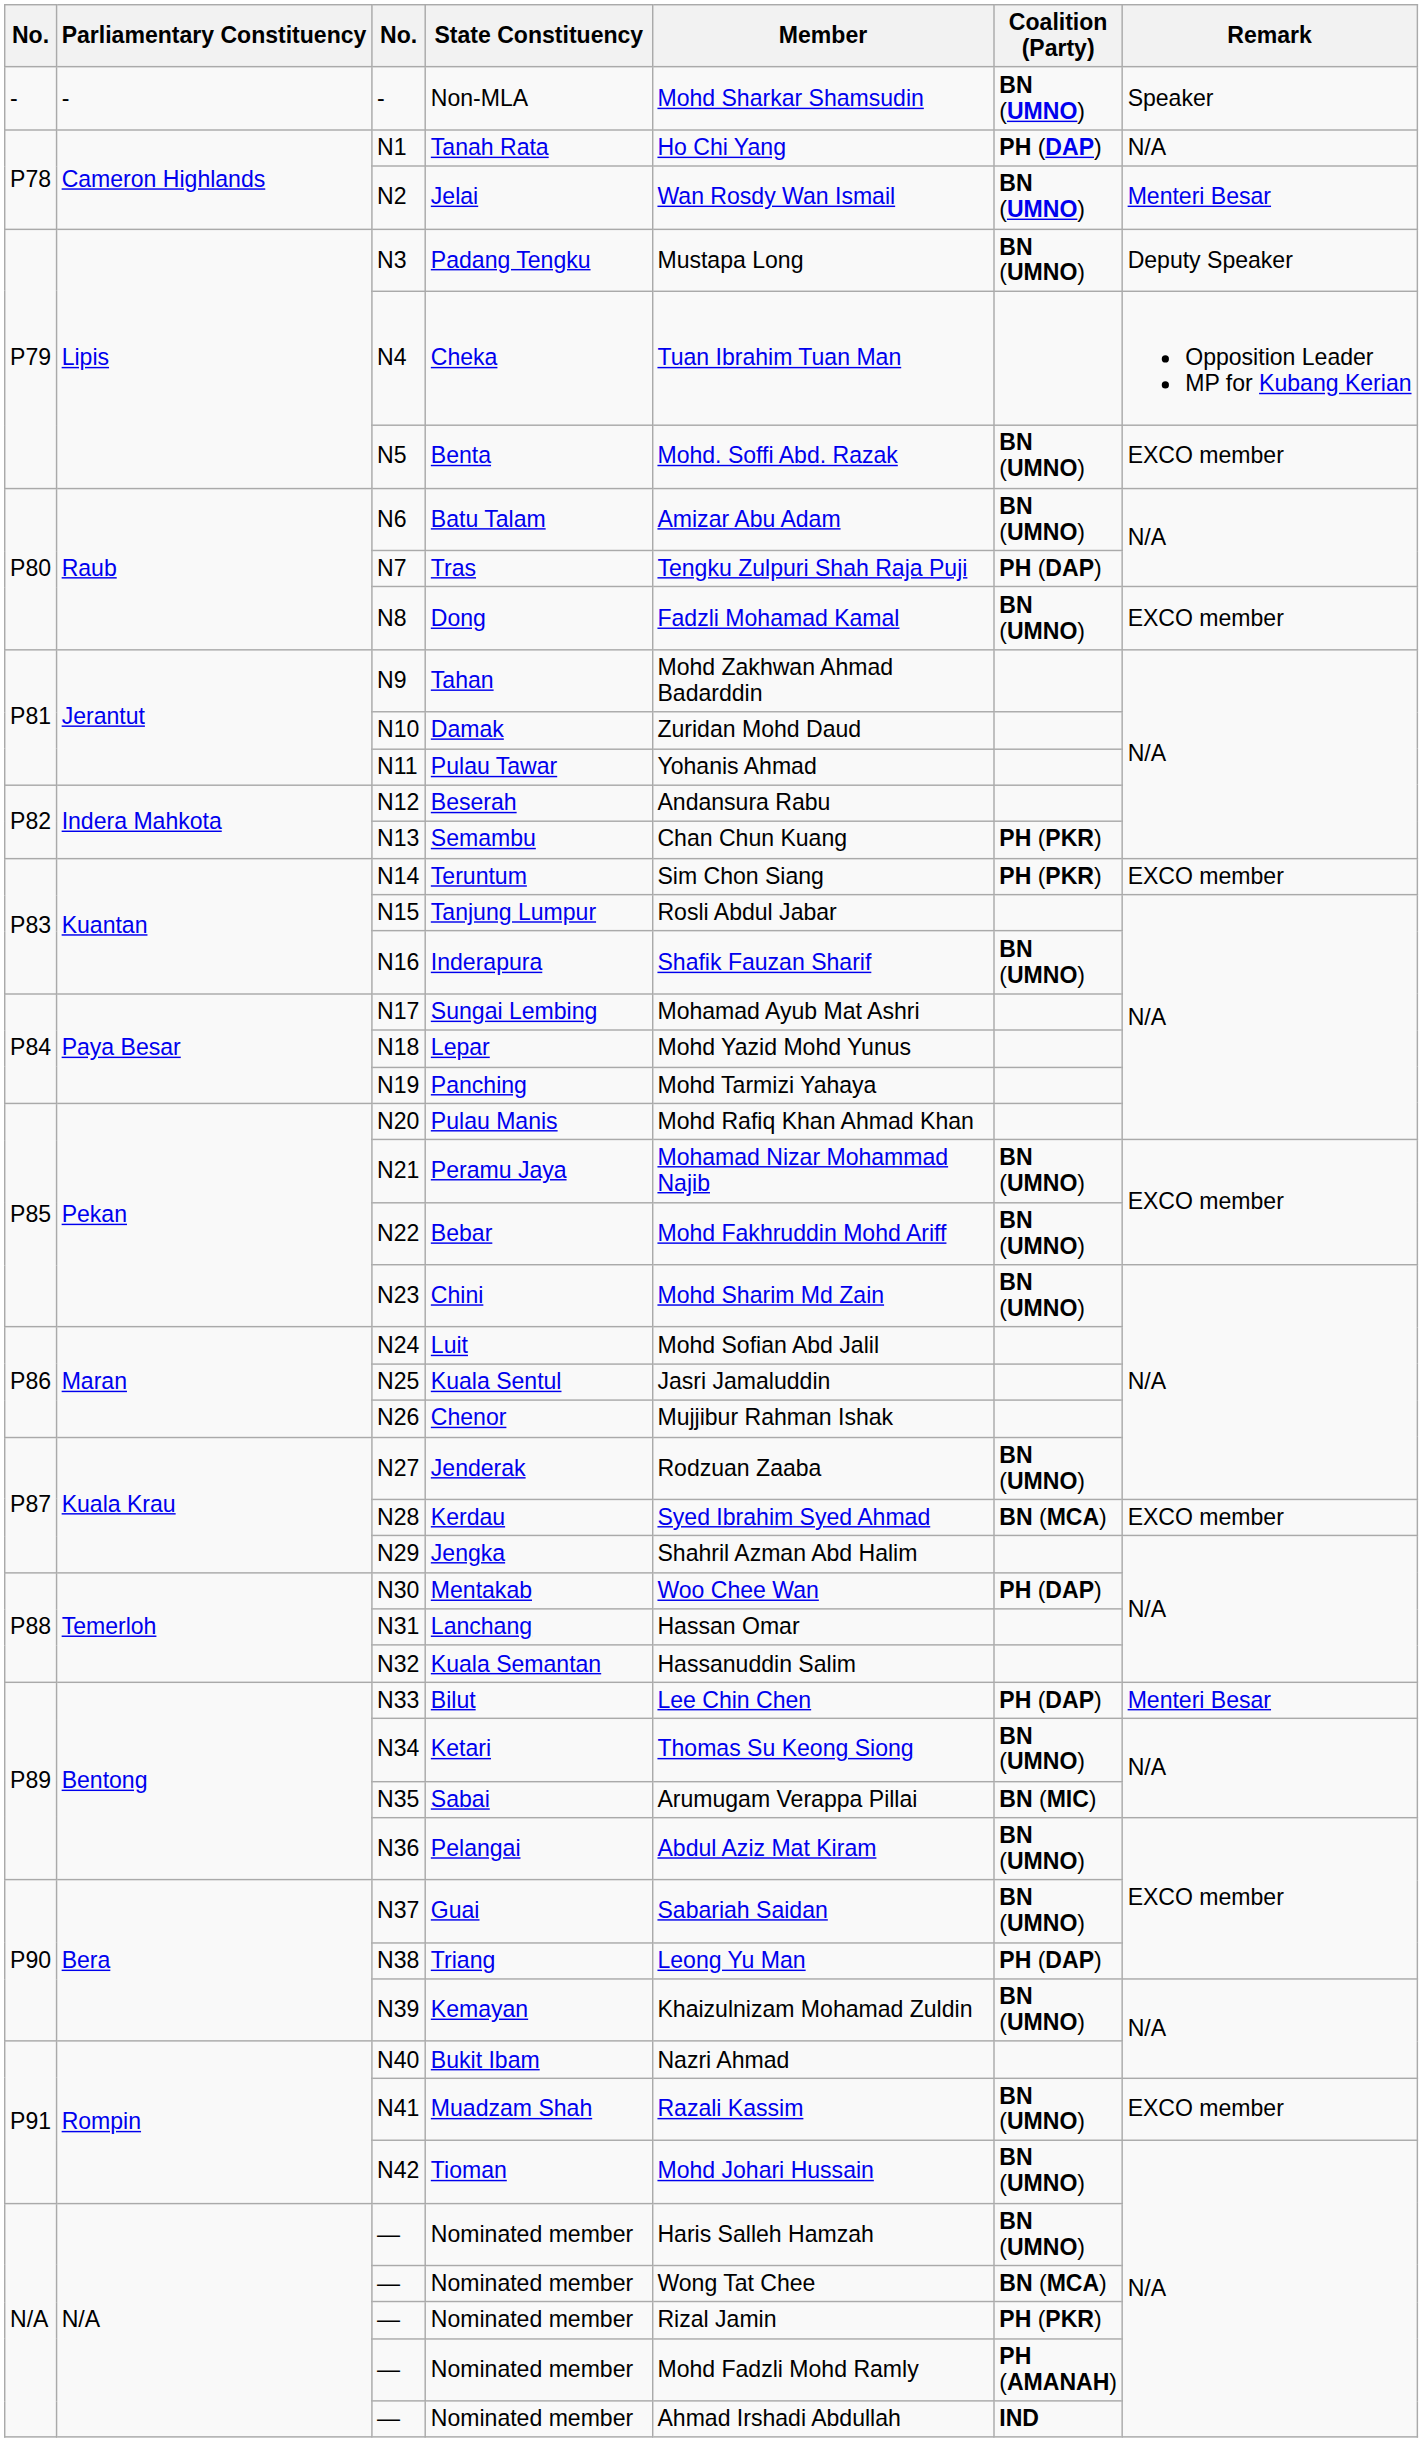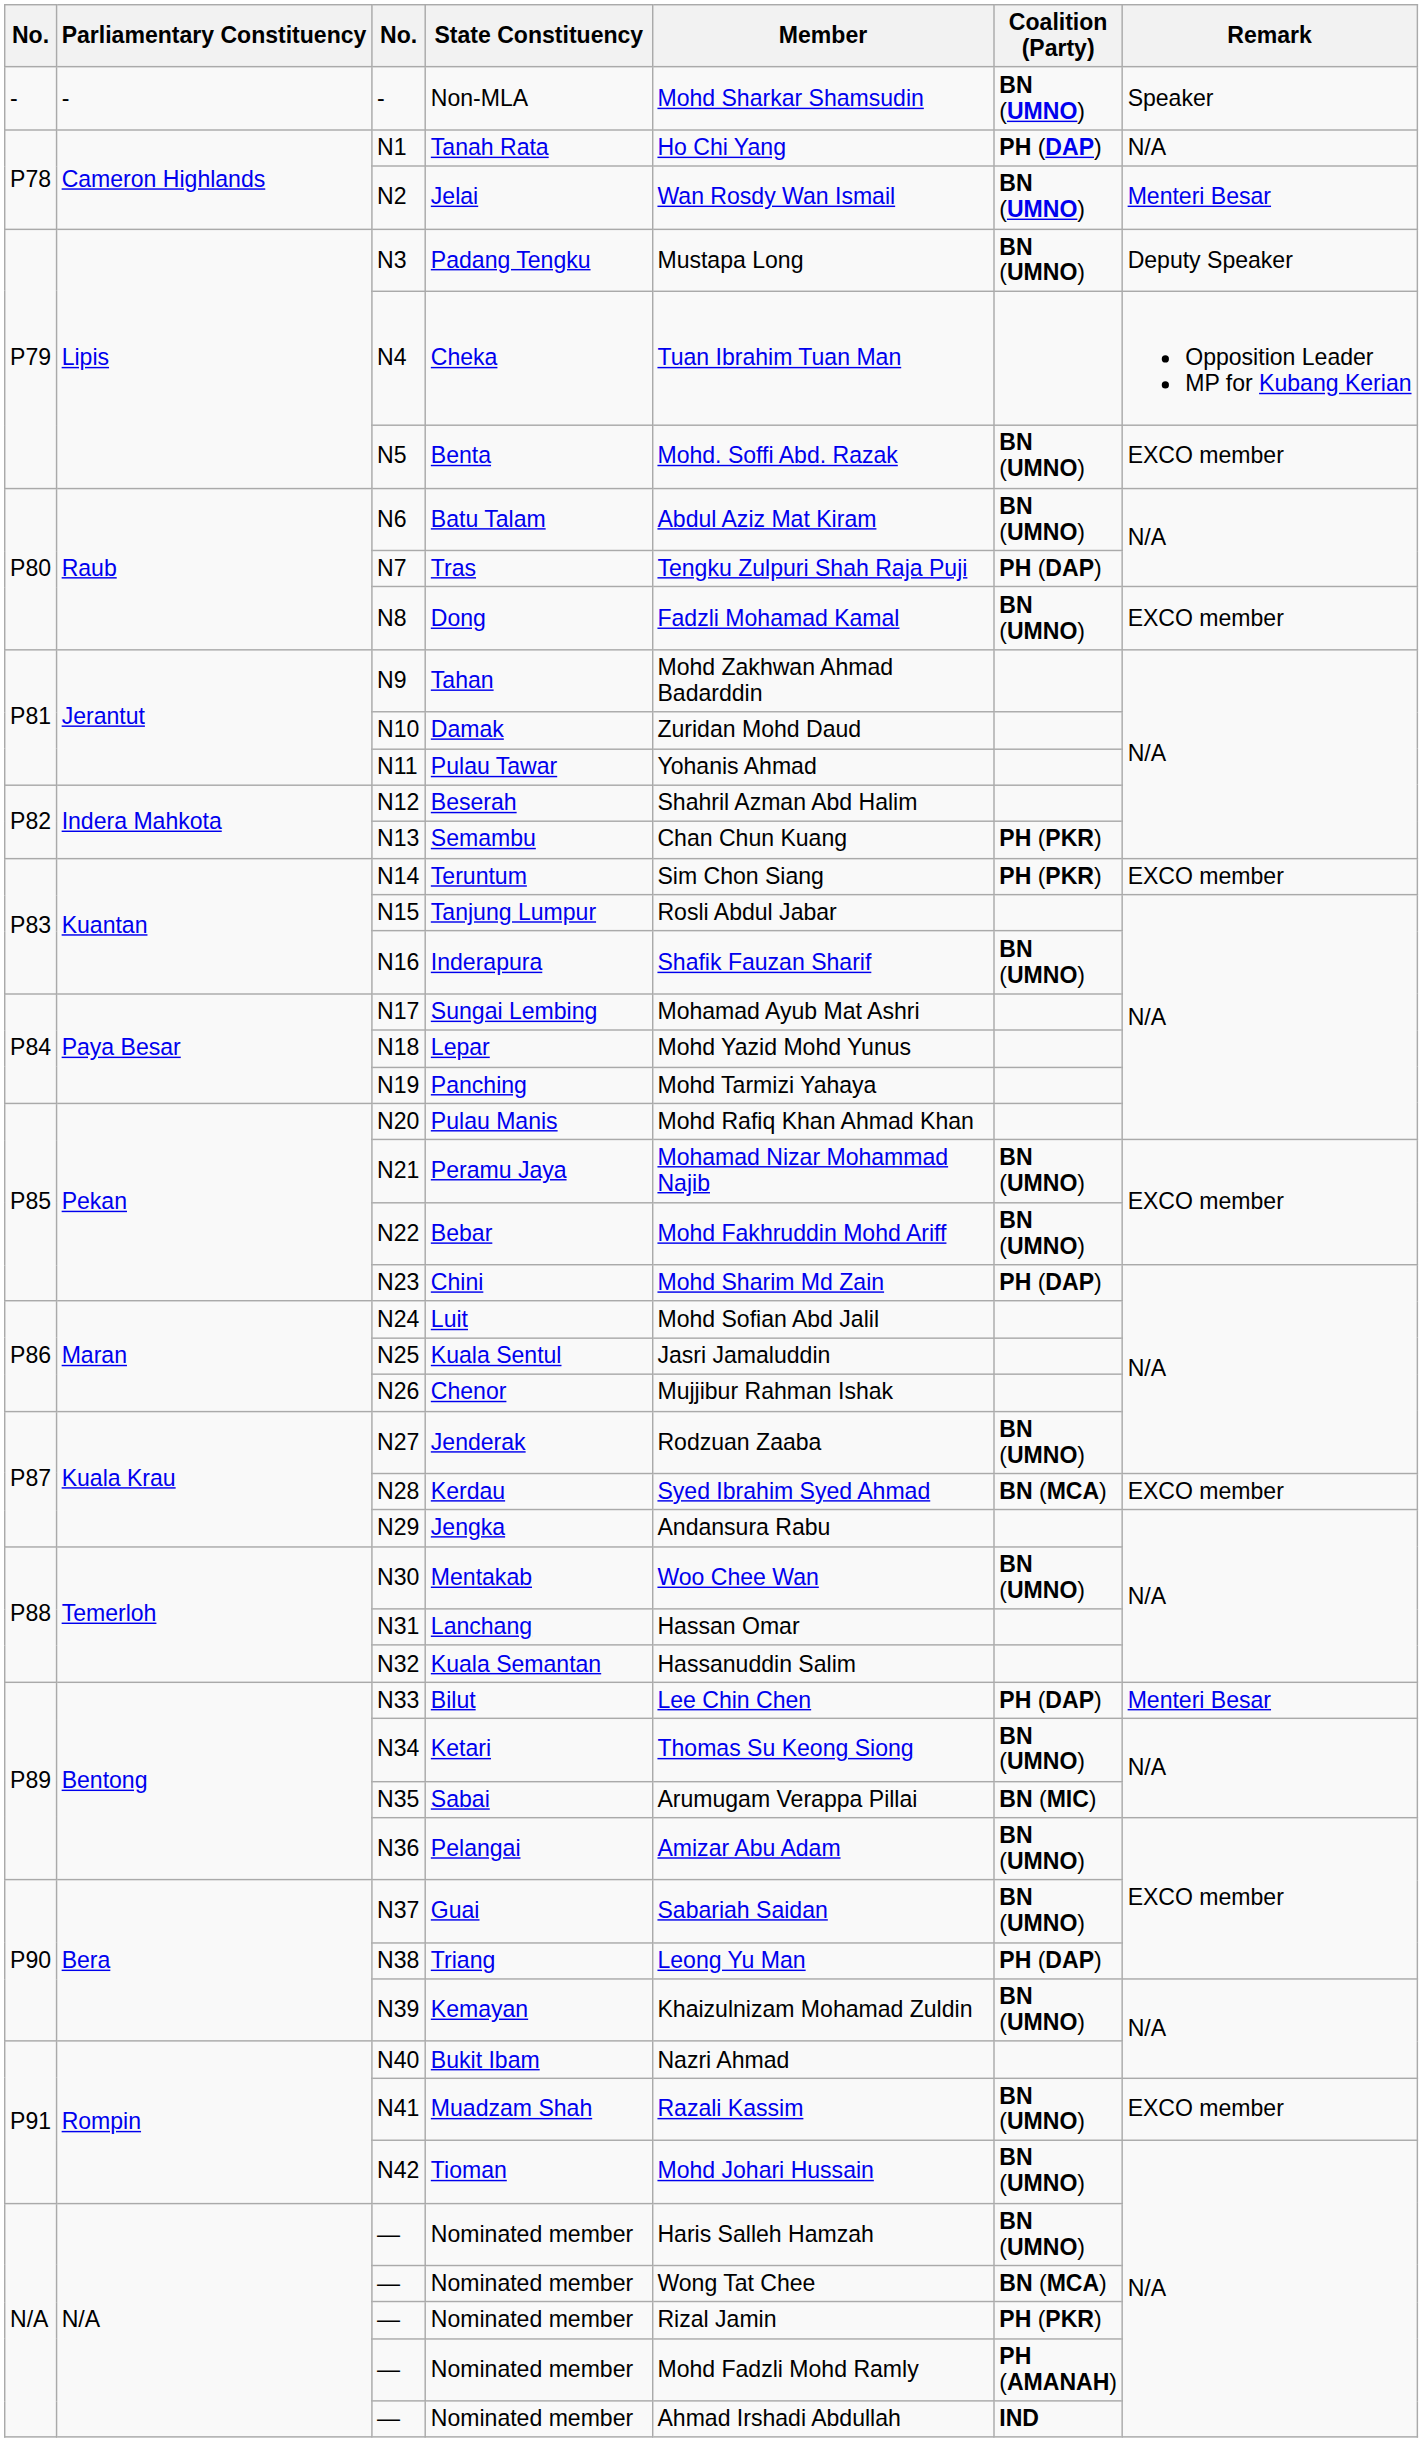Batu Talam | Member: Amizar Abu Adam -> Abdul Aziz Mat Kiram
Beserah | Member: Andansura Rabu -> Shahril Azman Abd Halim
Chini | Coalition (Party): BN (UMNO) -> PH (DAP)
Jengka | Member: Shahril Azman Abd Halim -> Andansura Rabu
Mentakab | Coalition (Party): PH (DAP) -> BN (UMNO)
Pelangai | Member: Abdul Aziz Mat Kiram -> Amizar Abu Adam
